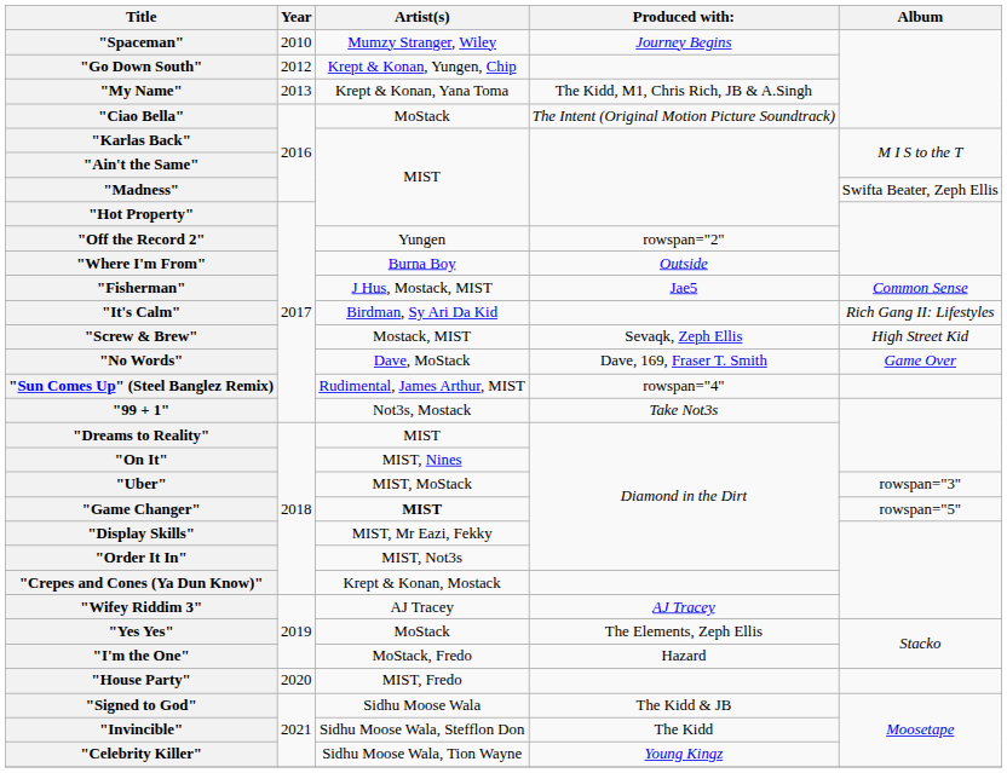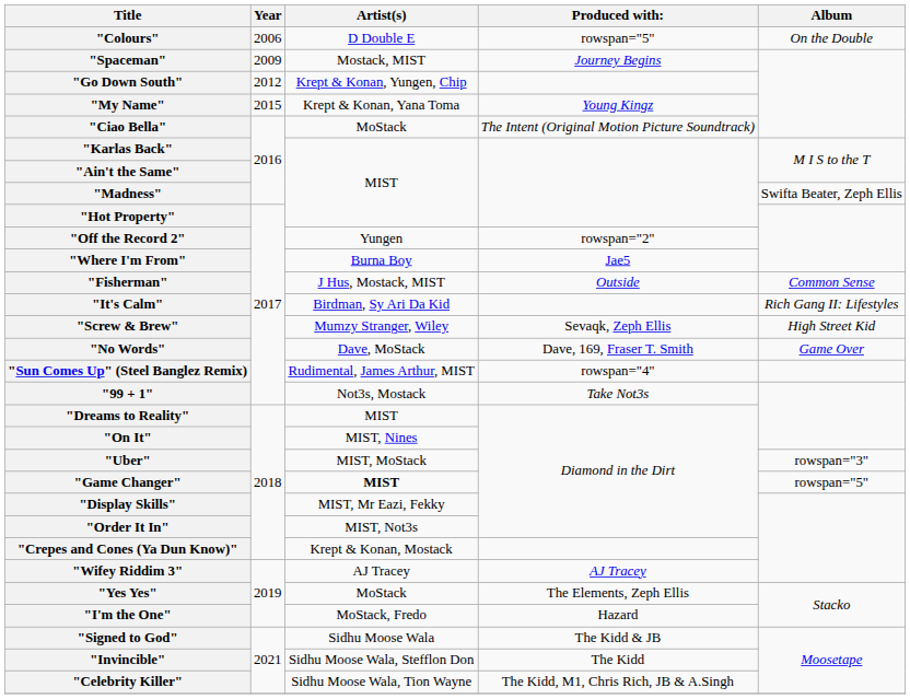+ row: "Colours" | 2006 | D Double E | rowspan="5" | On the Double
"Spaceman" | Year: 2010 -> 2009
"Spaceman" | Artist(s): Mumzy Stranger, Wiley -> Mostack, MIST
"My Name" | Year: 2013 -> 2015
"My Name" | Produced with:: The Kidd, M1, Chris Rich, JB & A.Singh -> Young Kingz
"Where I'm From" | Produced with:: Outside -> Jae5
"Fisherman" | Produced with:: Jae5 -> Outside
"Screw & Brew" | Artist(s): Mostack, MIST -> Mumzy Stranger, Wiley
- row: "House Party" | 2020 | MIST, Fredo
"Celebrity Killer" | Produced with:: Young Kingz -> The Kidd, M1, Chris Rich, JB & A.Singh
